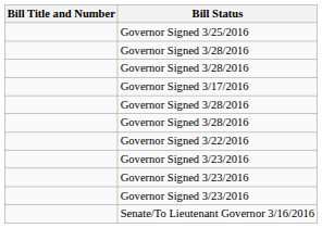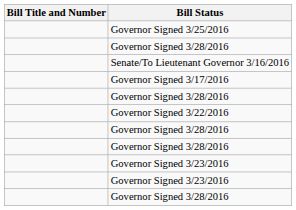row 4 | Bill Status: Governor Signed 3/28/2016 -> Senate/To Lieutenant Governor 3/16/2016
row 7 | Bill Status: Governor Signed 3/28/2016 -> Governor Signed 3/22/2016
row 8 | Bill Status: Governor Signed 3/22/2016 -> Governor Signed 3/28/2016
row 9 | Bill Status: Governor Signed 3/23/2016 -> Governor Signed 3/28/2016
row 12 | Bill Status: Senate/To Lieutenant Governor 3/16/2016 -> Governor Signed 3/28/2016
